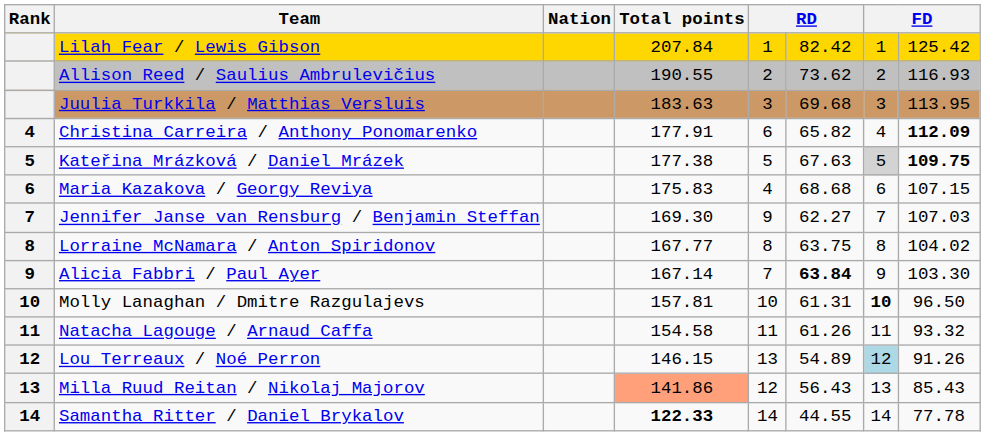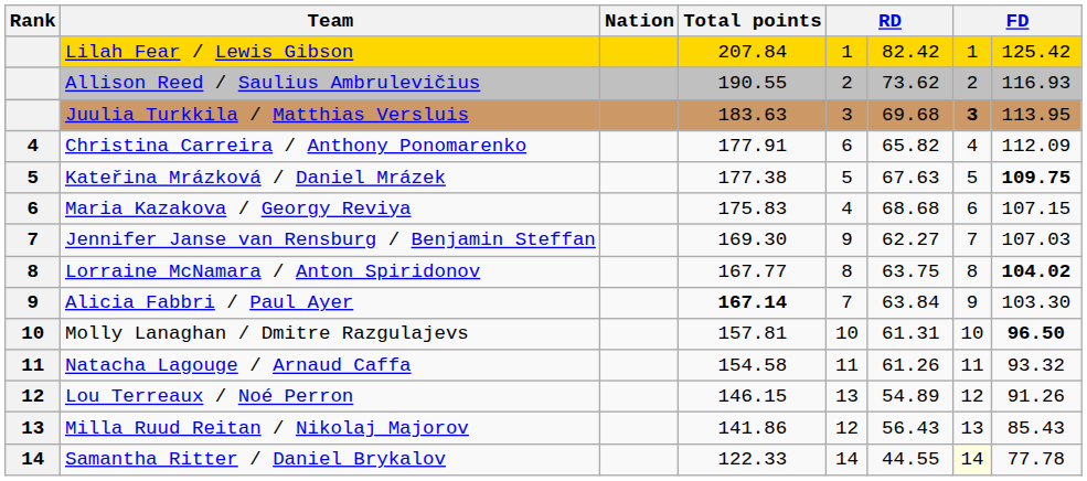Juulia Turkkila / Matthias Versluis | column 7: normal -> bold
Christina Carreira / Anthony Ponomarenko | column 8: bold -> normal
Kateřina Mrázková / Daniel Mrázek | column 7: lightgrey background -> no background
Lorraine McNamara / Anton Spiridonov | column 8: normal -> bold
Alicia Fabbri / Paul Ayer | Total points: normal -> bold
Alicia Fabbri / Paul Ayer | column 6: bold -> normal
Molly Lanaghan / Dmitre Razgulajevs | column 7: bold -> normal
Molly Lanaghan / Dmitre Razgulajevs | column 8: normal -> bold
Lou Terreaux / Noé Perron | column 7: lightblue background -> no background
Milla Ruud Reitan / Nikolaj Majorov | Total points: lightsalmon background -> no background
Samantha Ritter / Daniel Brykalov | Total points: bold -> normal
Samantha Ritter / Daniel Brykalov | column 7: no background -> lightyellow background
